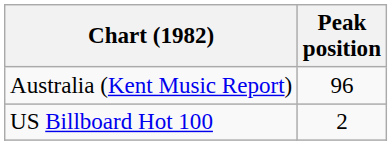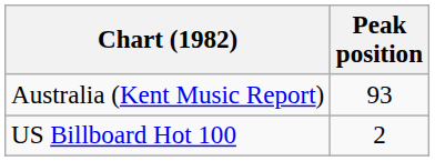Australia (Kent Music Report) | Peak position: 96 -> 93
